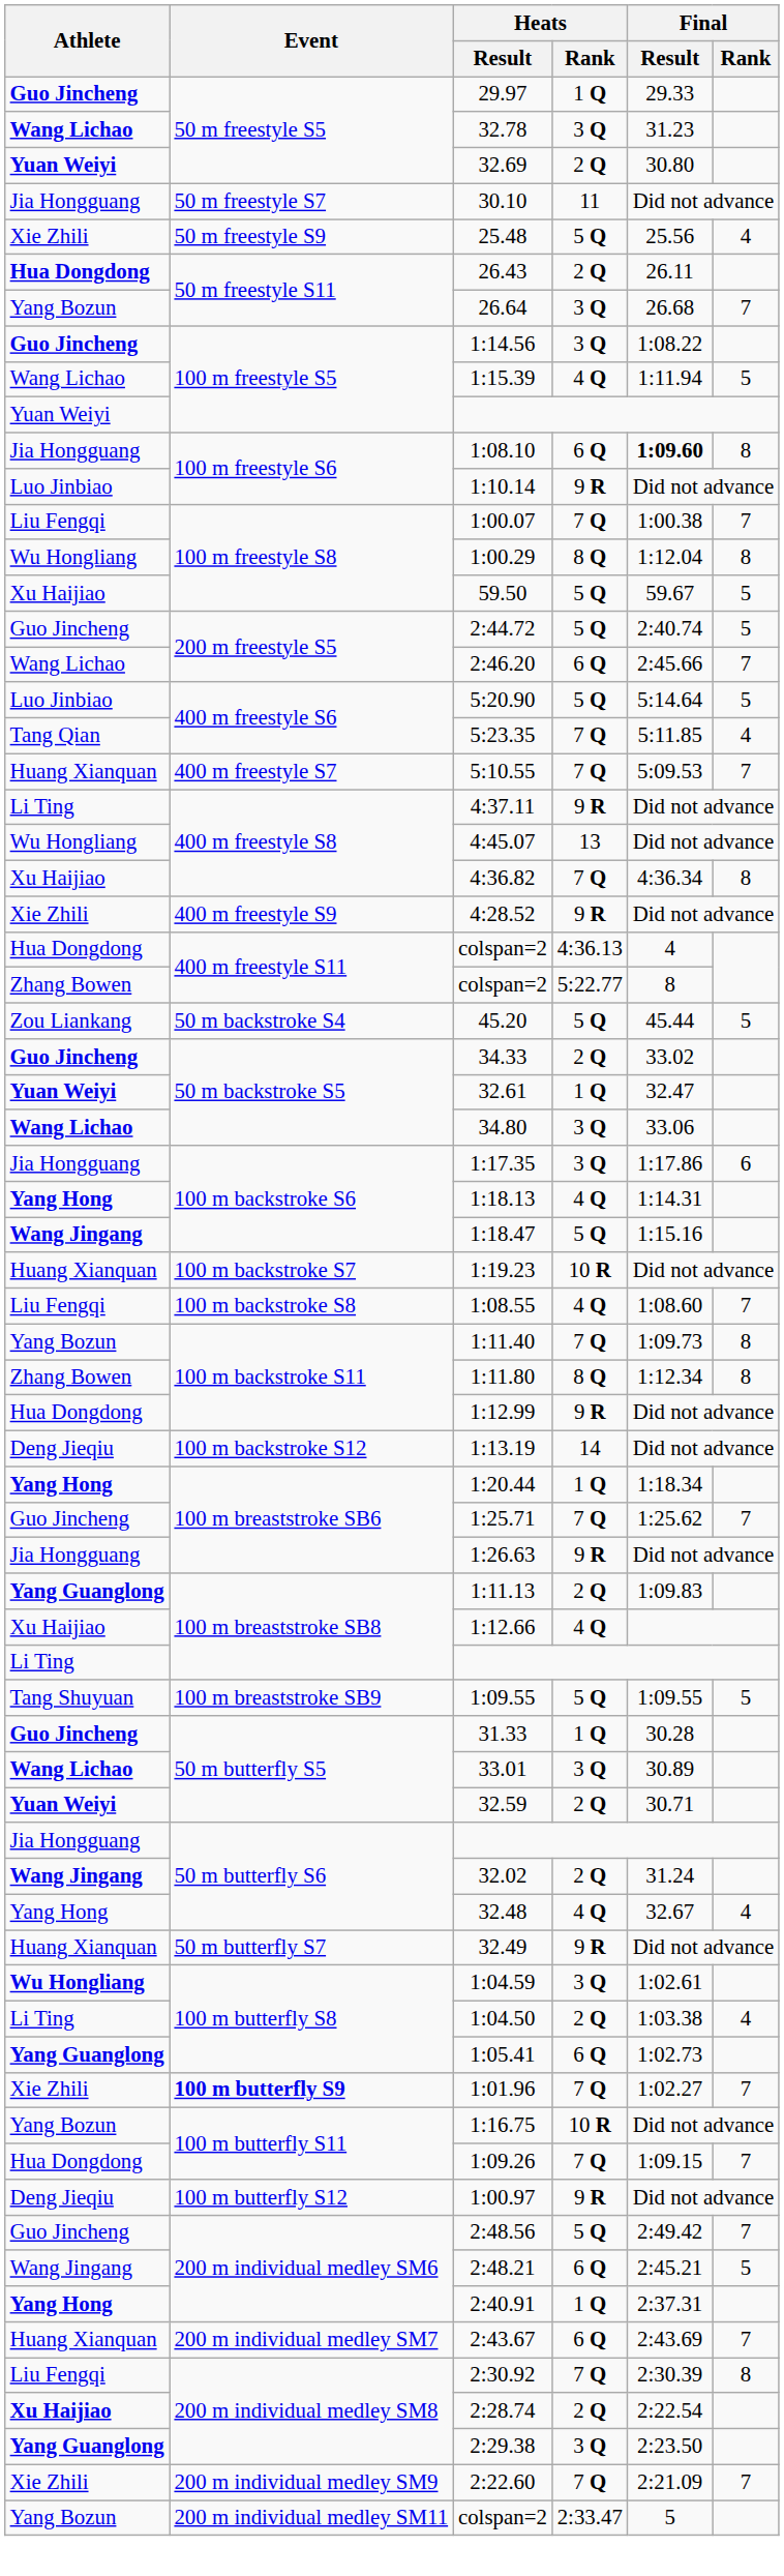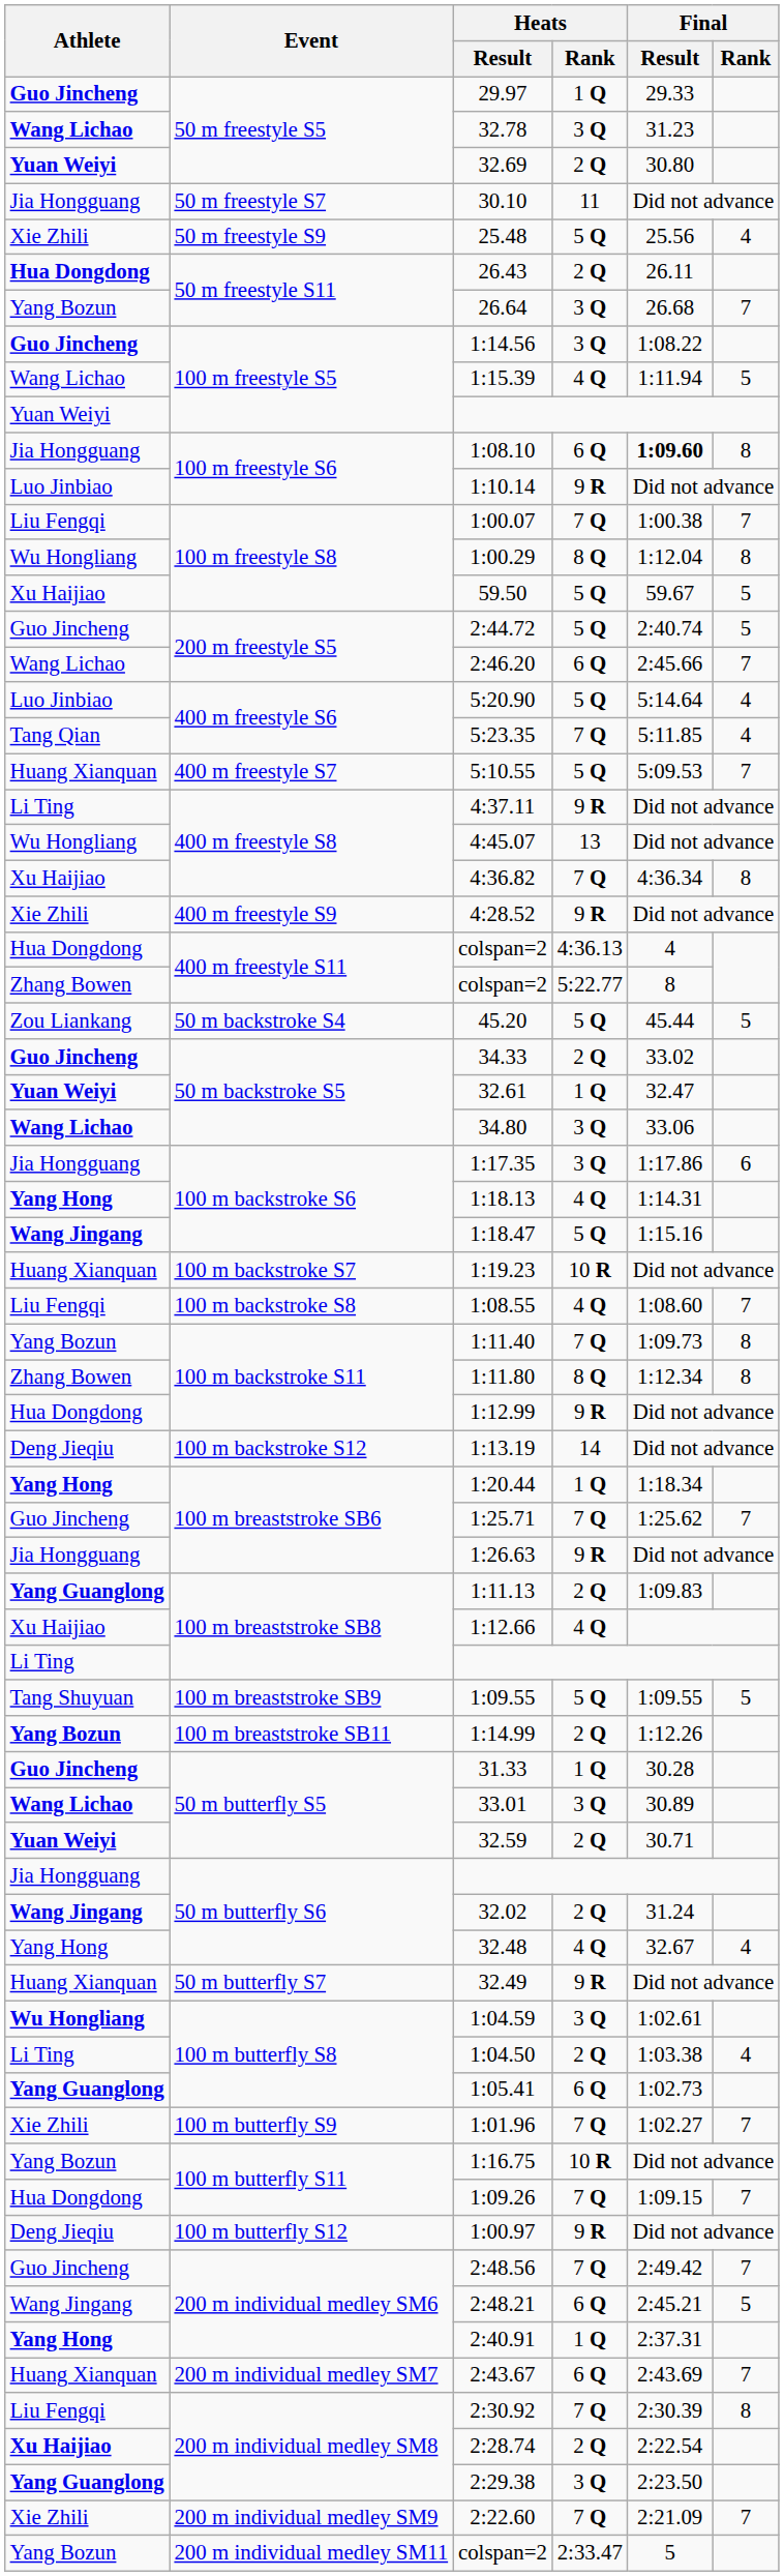5:20.90 | Final / Rank: 5 -> 4
5:10.55 | Heats / Rank: 7 Q -> 5 Q
+ row: Yang Bozun | 100 m breaststroke SB11 | 1:14.99 | 2 Q | 1:12.26
1:01.96 | Event: bold -> normal
2:48.56 | Heats / Rank: 5 Q -> 7 Q
